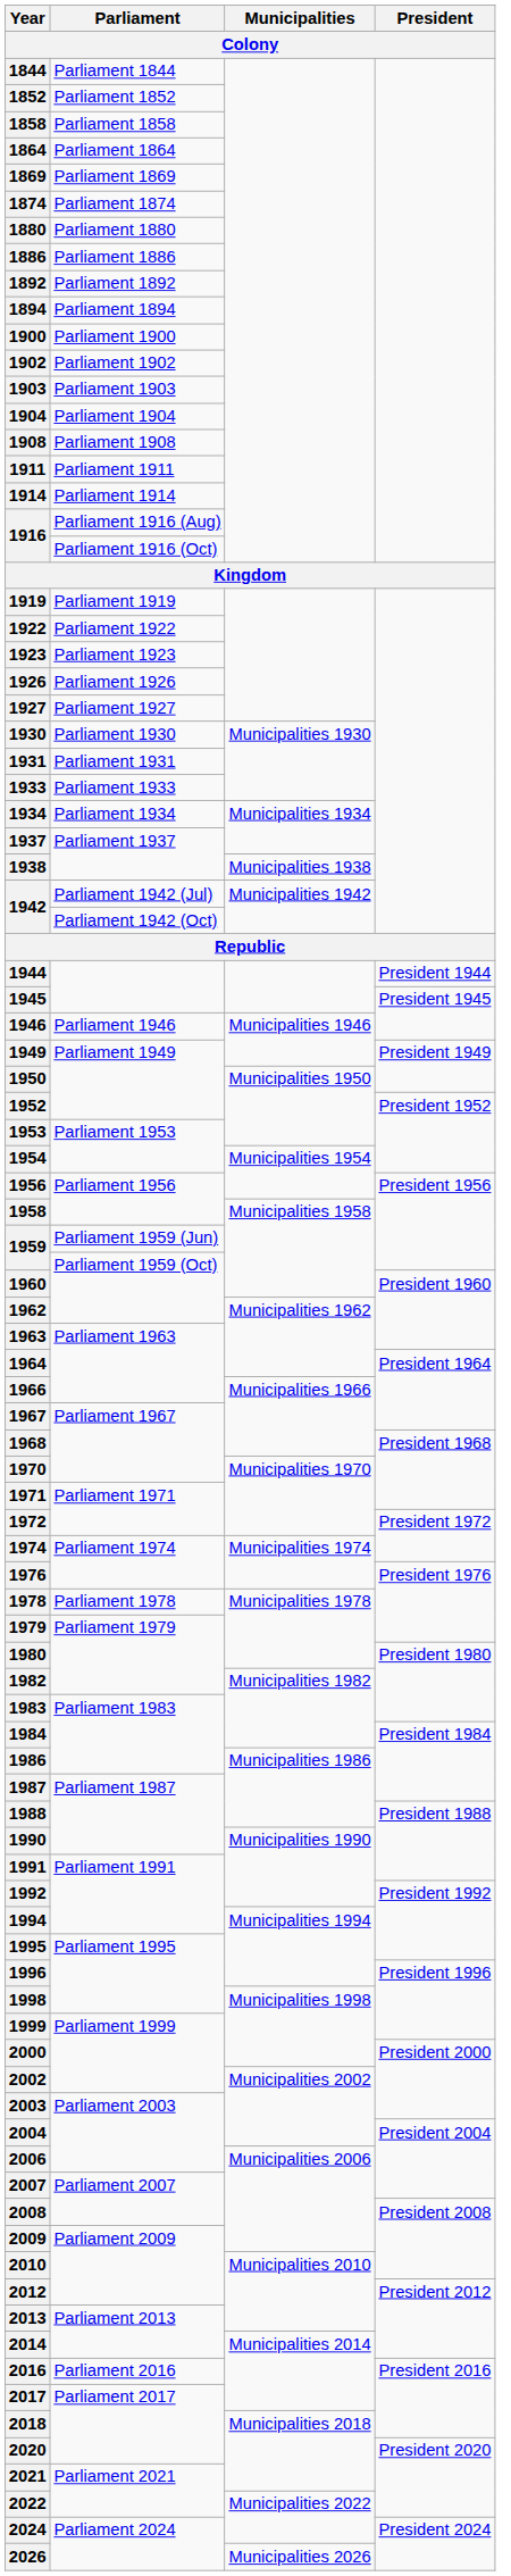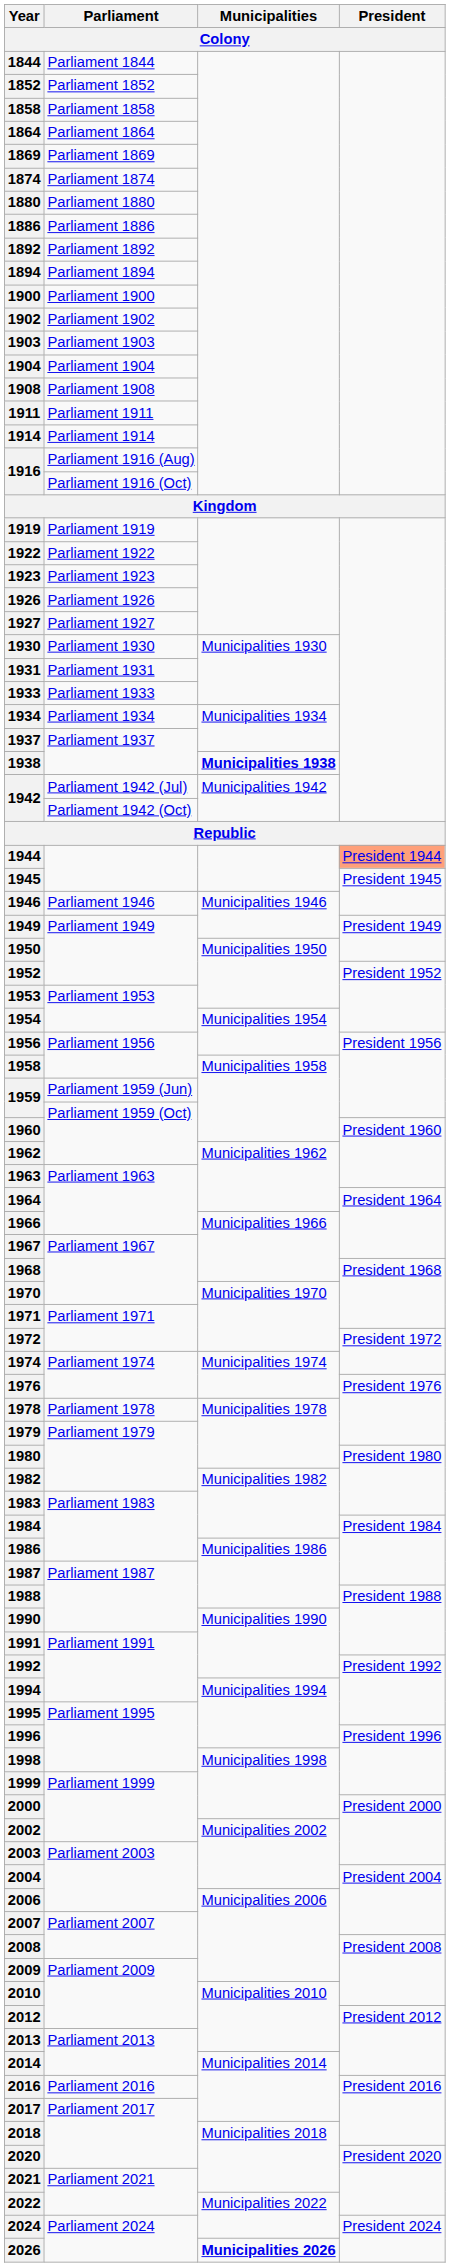1938 | Municipalities: normal -> bold
1944 | President: no background -> lightsalmon background
2026 | Municipalities: normal -> bold
